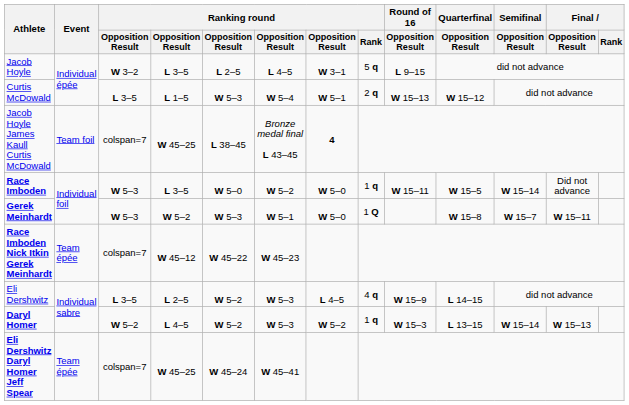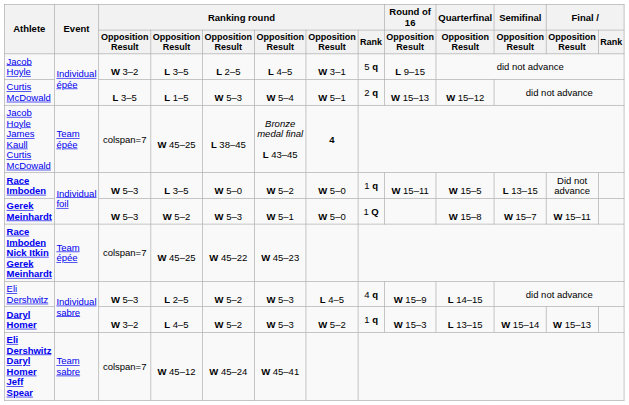Jacob Hoyle James Kaull Curtis McDowald | Event: Team foil -> Team épée
Race Imboden | Semifinal / Opposition Result: W 15–14 -> L 13–15
Race Imboden Nick Itkin Gerek Meinhardt | column 4: W 45–12 -> W 45–25
Eli Dershwitz | column 3: L 3–5 -> W 5–3
Daryl Homer | column 3: W 5–2 -> W 3–2
Eli Dershwitz Daryl Homer Jeff Spear | Event: Team épée -> Team sabre
Eli Dershwitz Daryl Homer Jeff Spear | column 4: W 45–25 -> W 45–12
